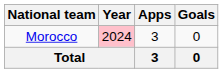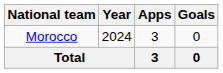Morocco | Year: pink background -> no background
